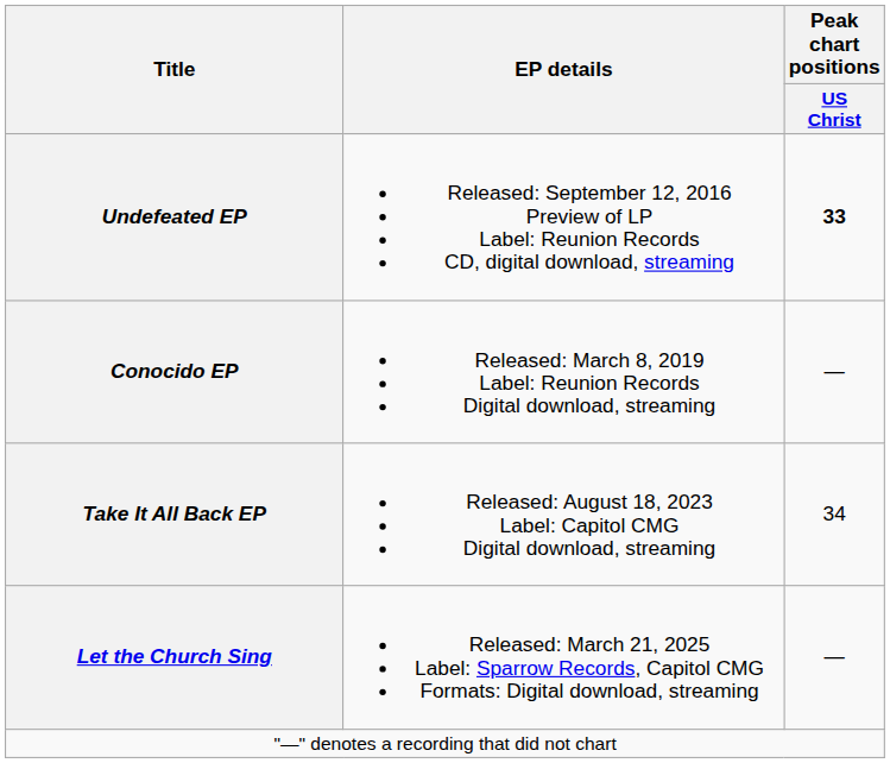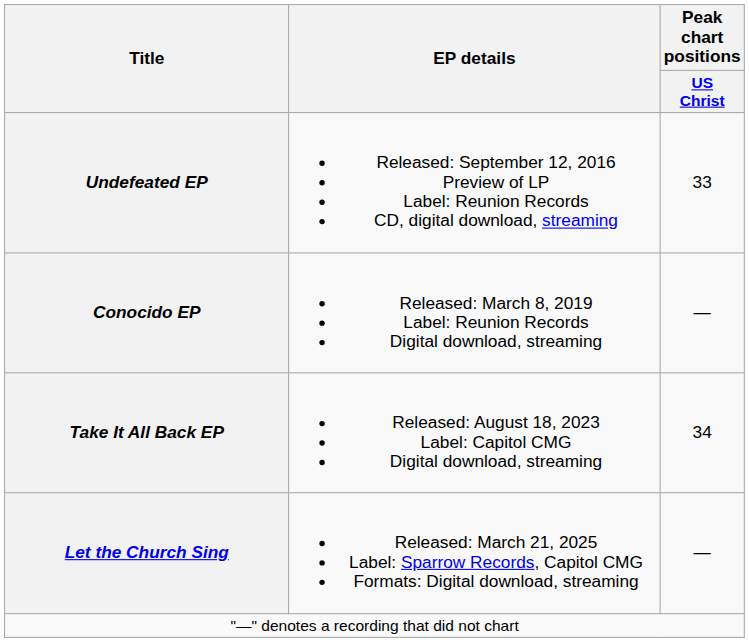Undefeated EP | Peak chart positions / US Christ: bold -> normal
